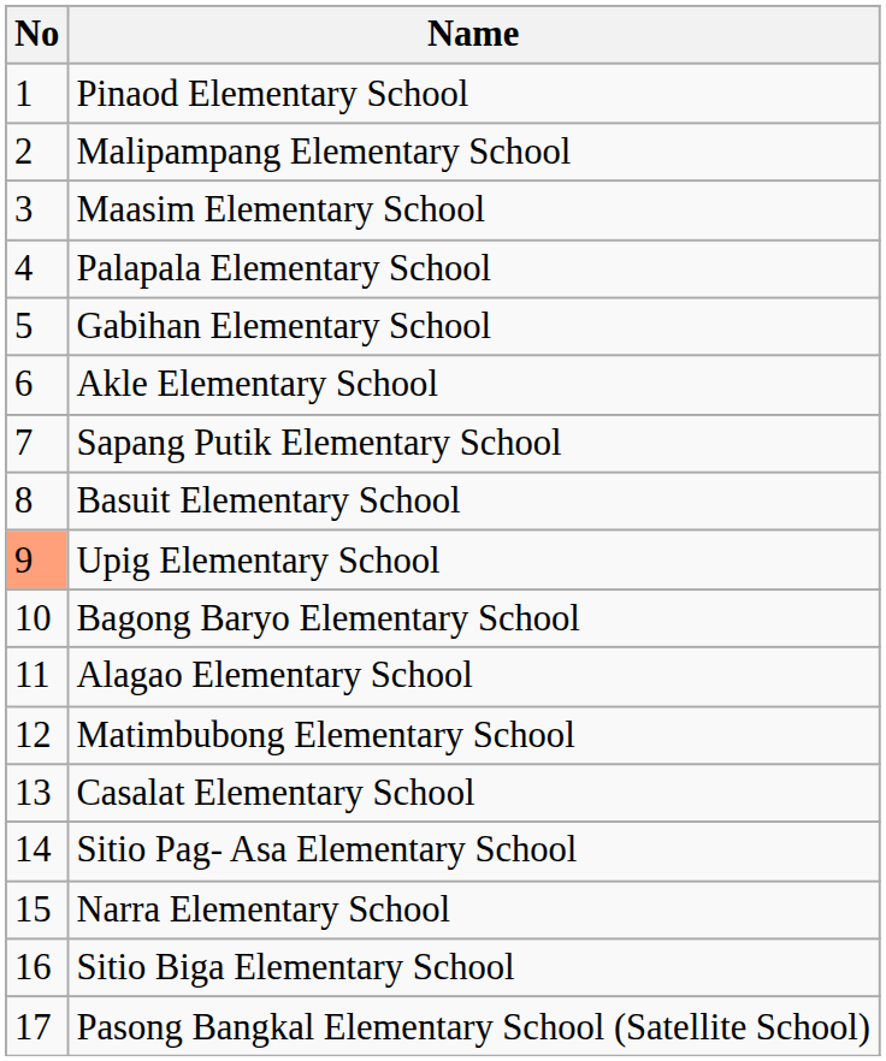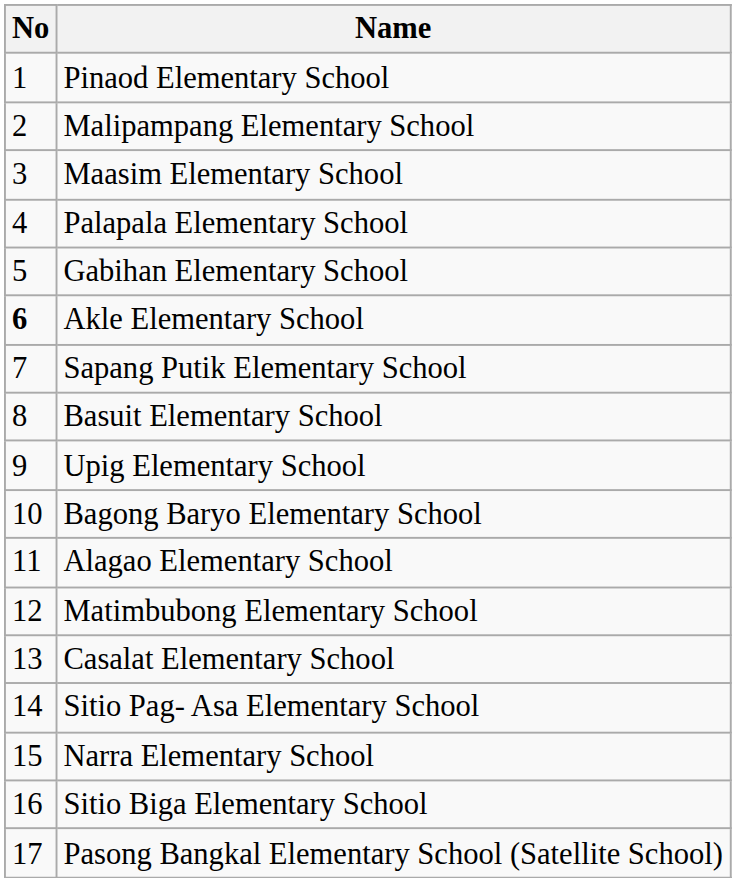Akle Elementary School | No: normal -> bold
Upig Elementary School | No: lightsalmon background -> no background
